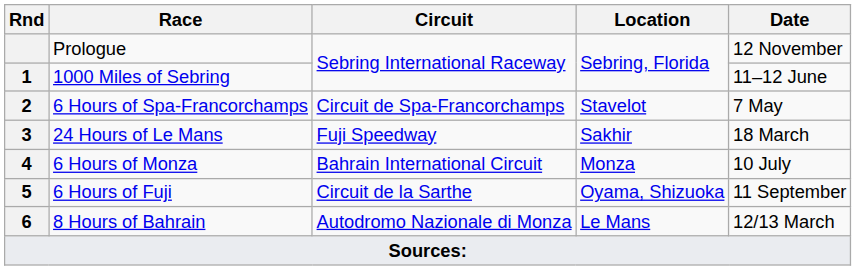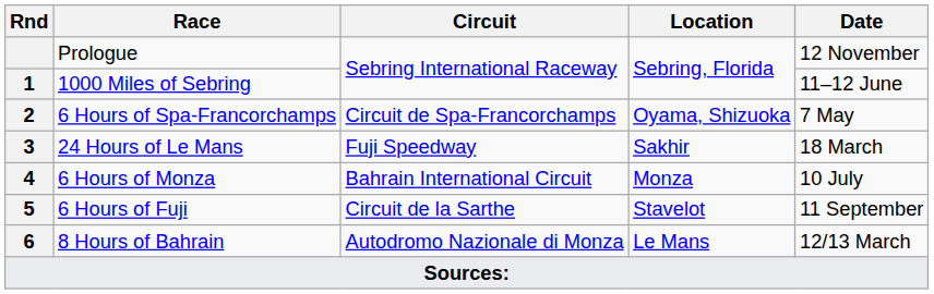6 Hours of Spa-Francorchamps | Location: Stavelot -> Oyama, Shizuoka
6 Hours of Fuji | Location: Oyama, Shizuoka -> Stavelot
